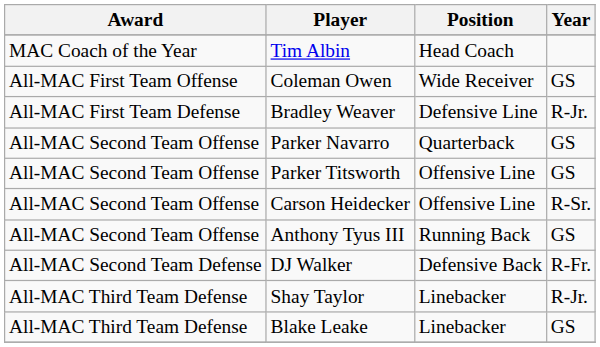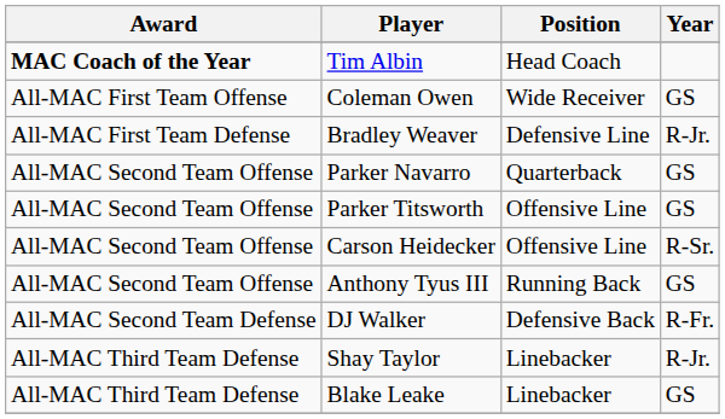Tim Albin | Award: normal -> bold
